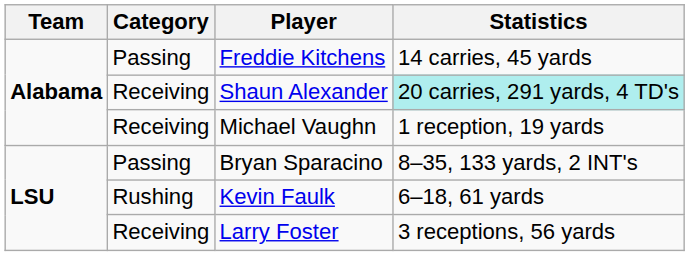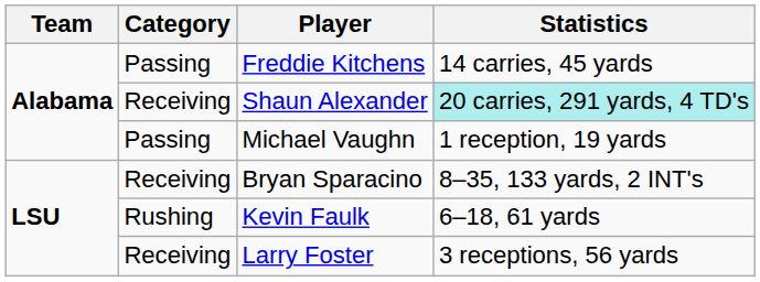Michael Vaughn | Category: Receiving -> Passing
Bryan Sparacino | Category: Passing -> Receiving
